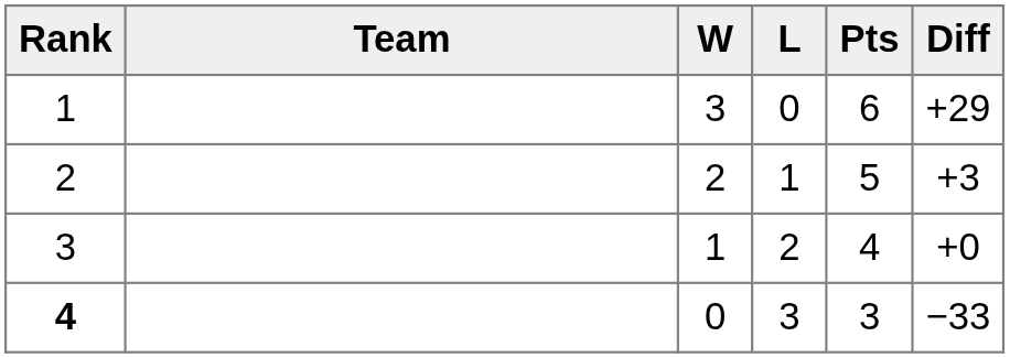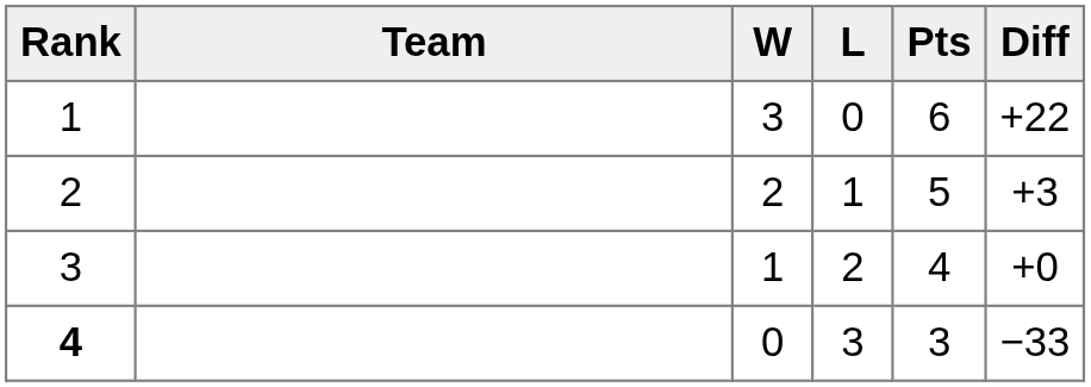row 2 | Diff: +29 -> +22
